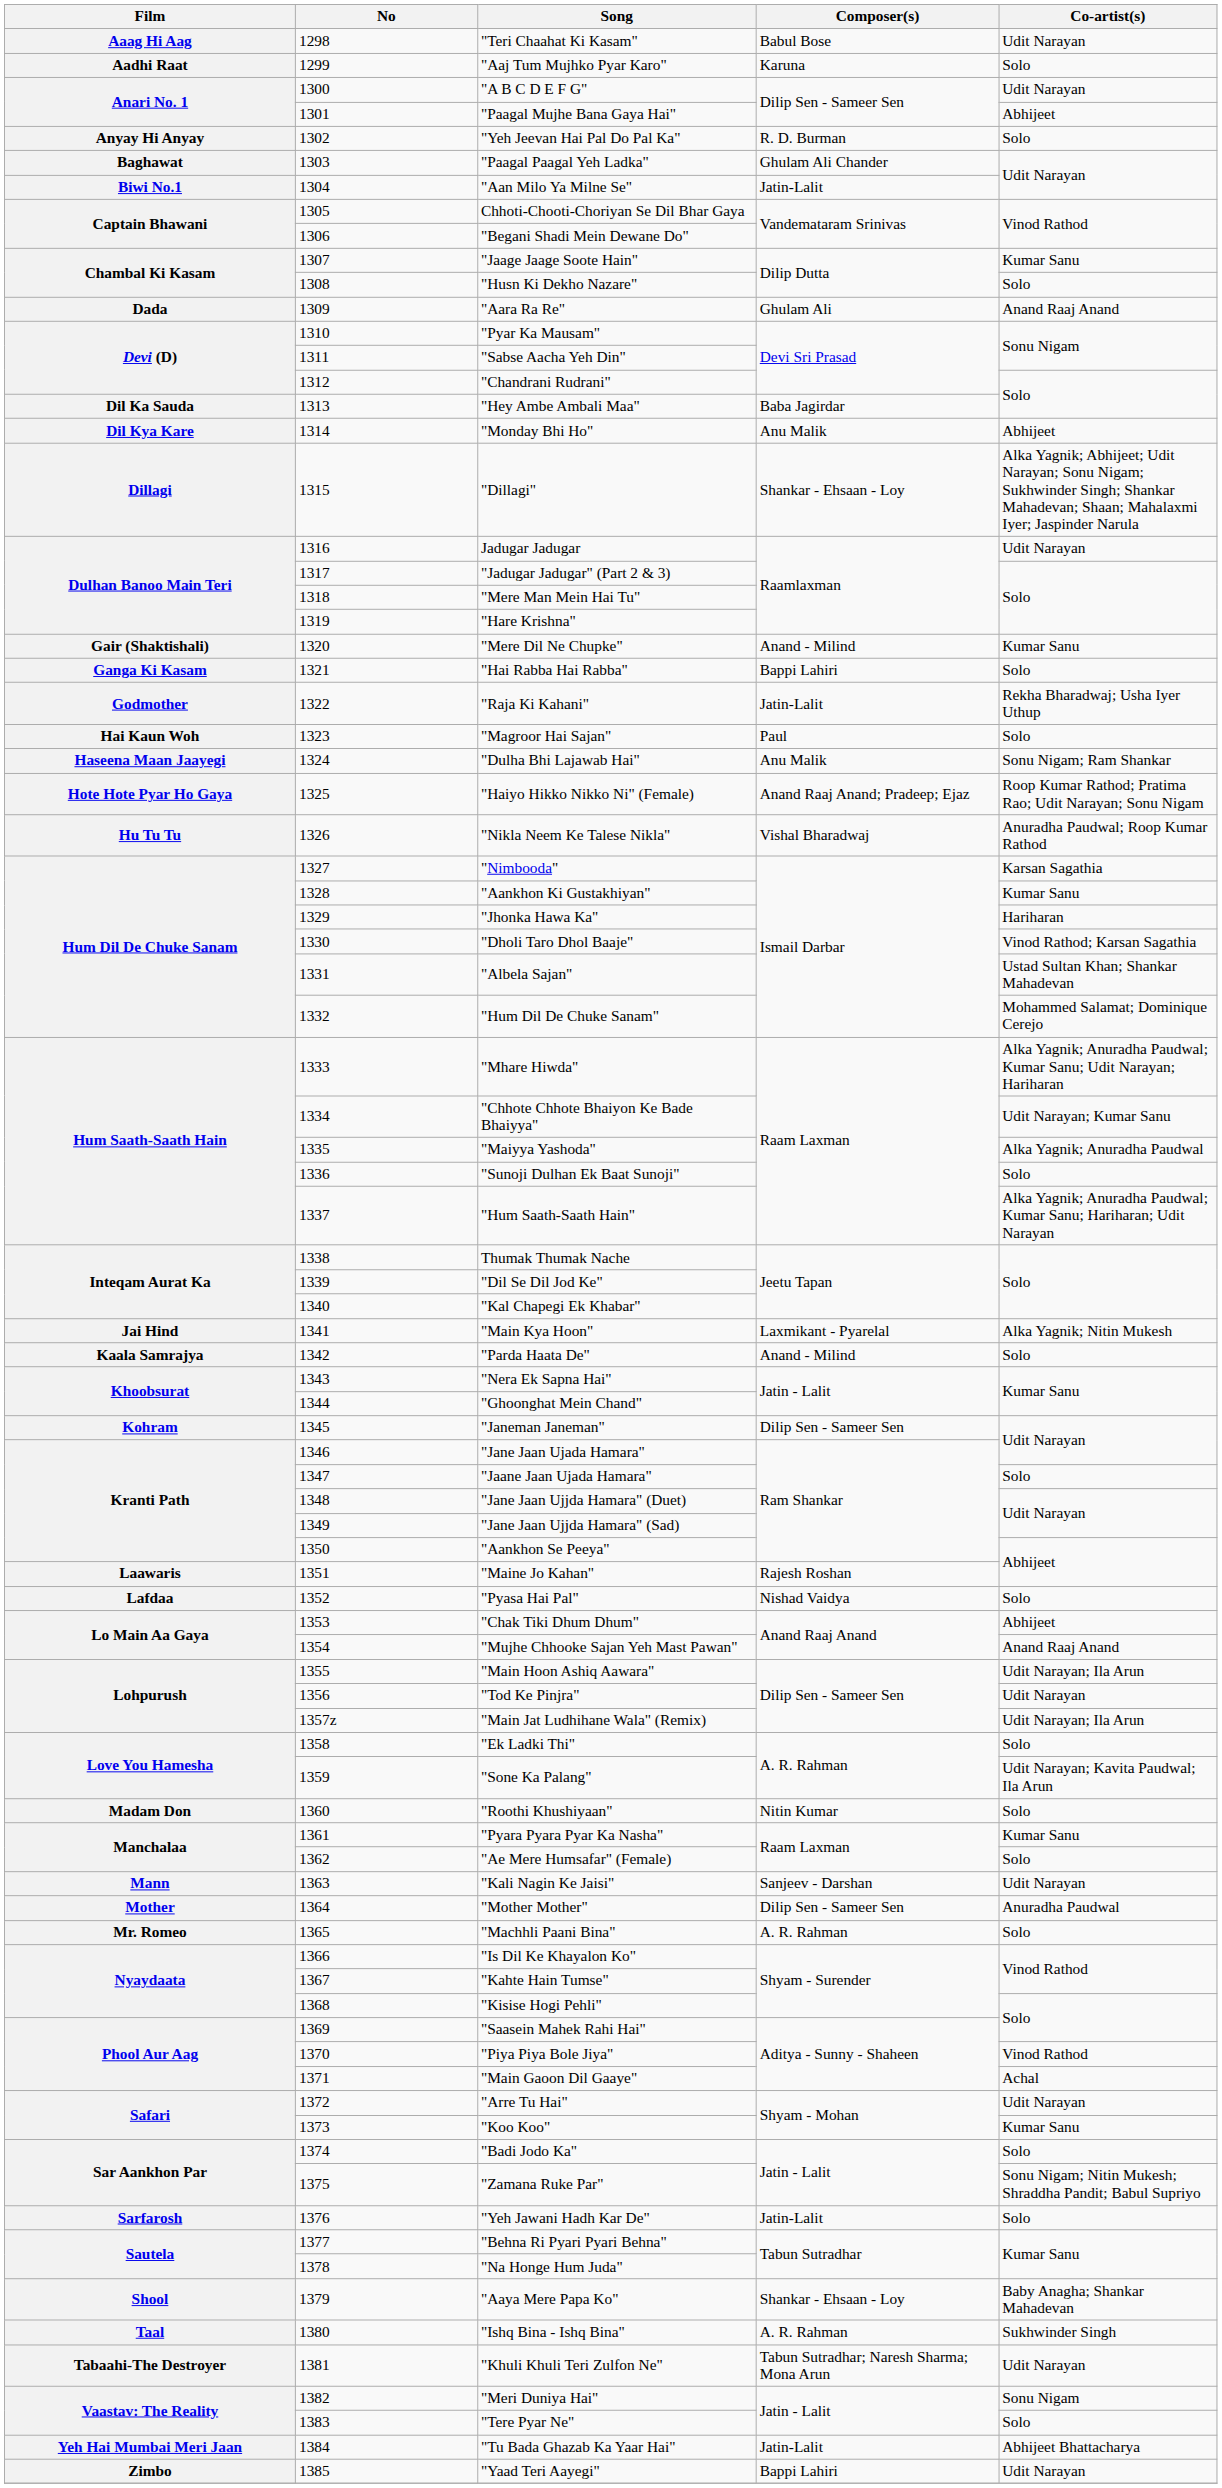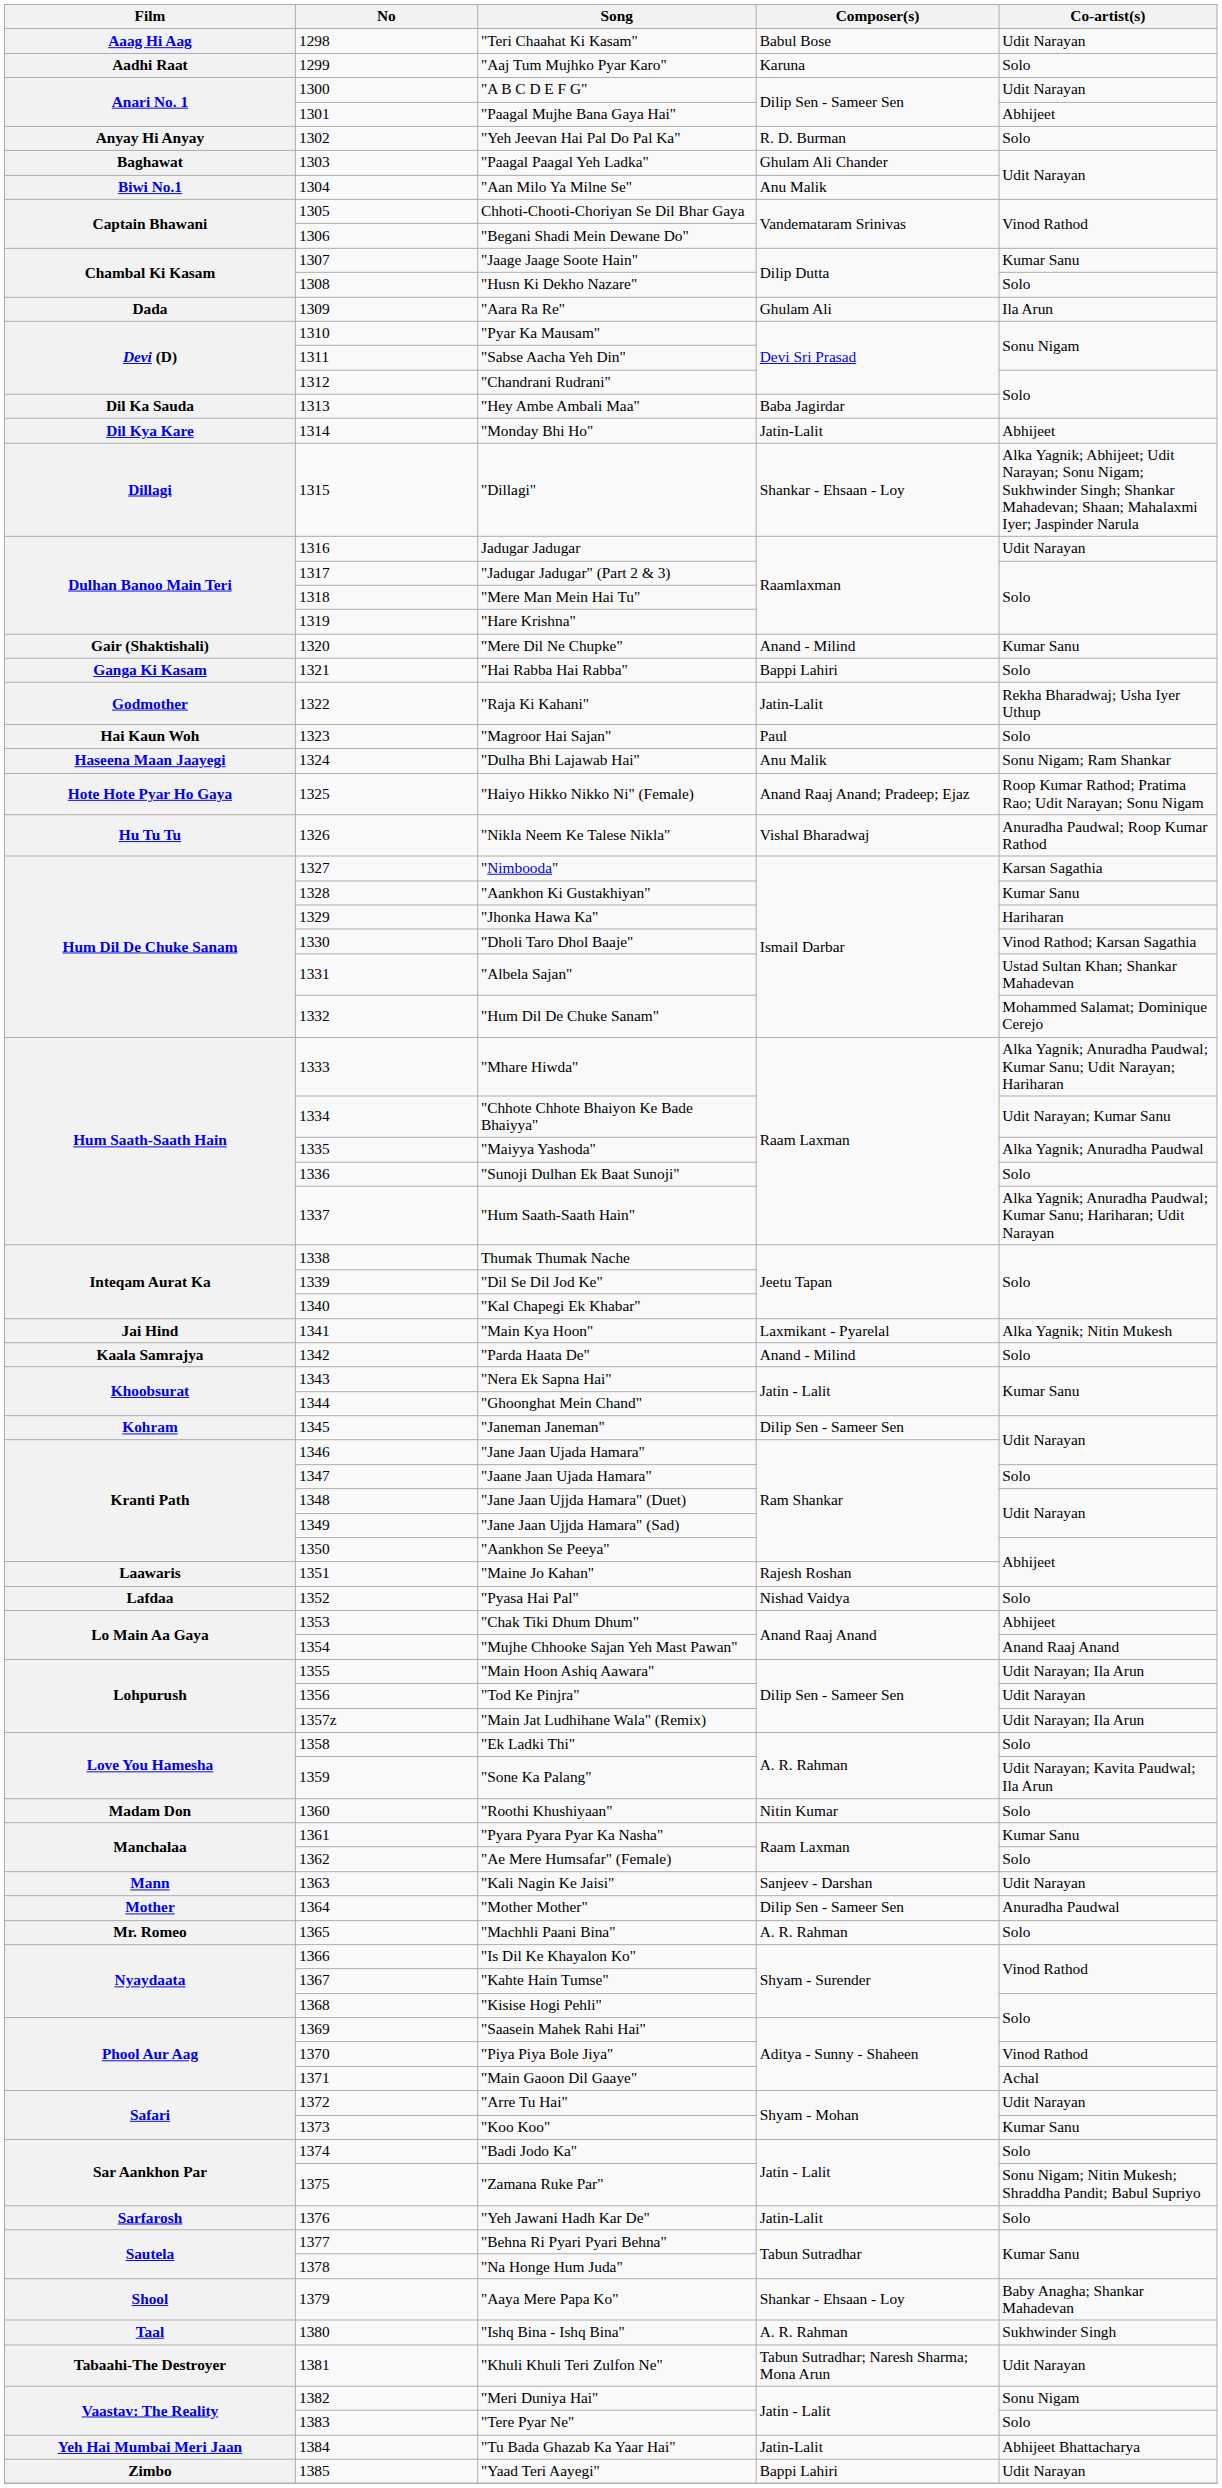"Aan Milo Ya Milne Se" | Composer(s): Jatin-Lalit -> Anu Malik
"Aara Ra Re" | Co-artist(s): Anand Raaj Anand -> Ila Arun
"Monday Bhi Ho" | Composer(s): Anu Malik -> Jatin-Lalit
